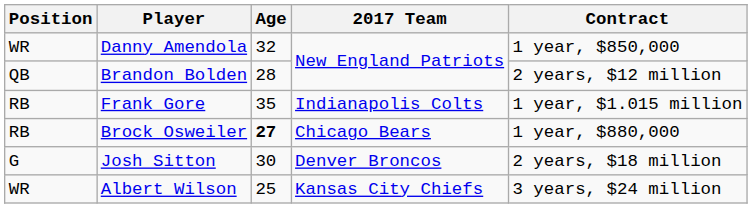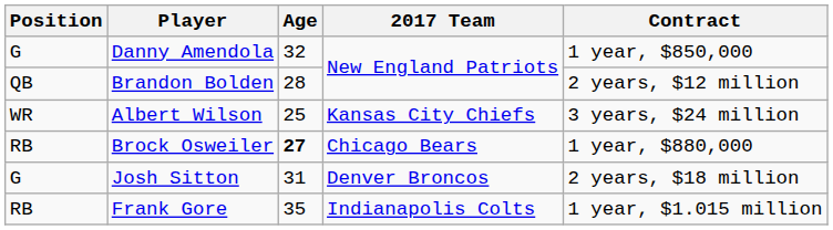Danny Amendola | Position: WR -> G
rows swapped: Frank Gore <-> Albert Wilson
Josh Sitton | Age: 30 -> 31
